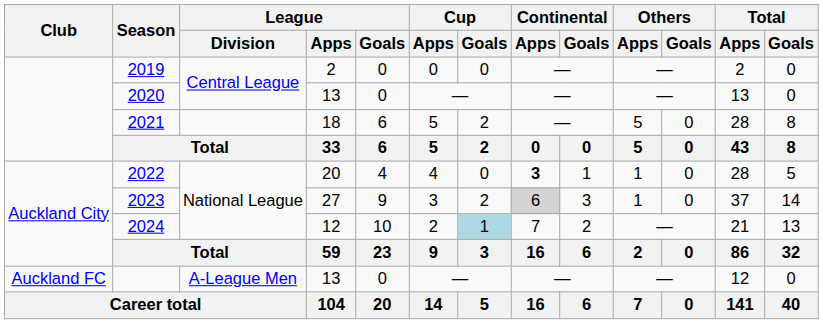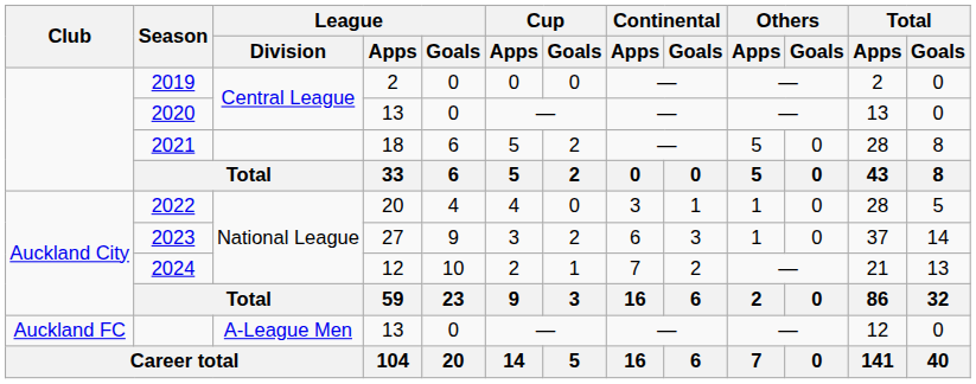2022 | Continental / Apps: bold -> normal
2023 | Continental / Apps: lightgrey background -> no background
2024 | Cup / Goals: lightblue background -> no background
